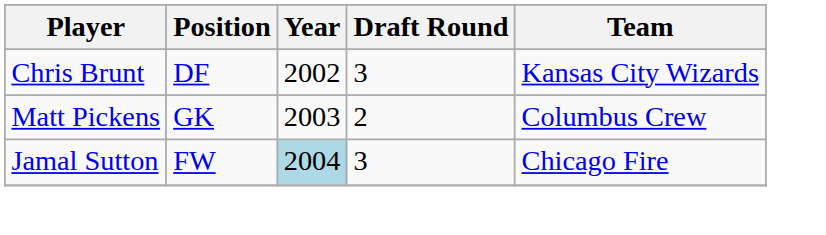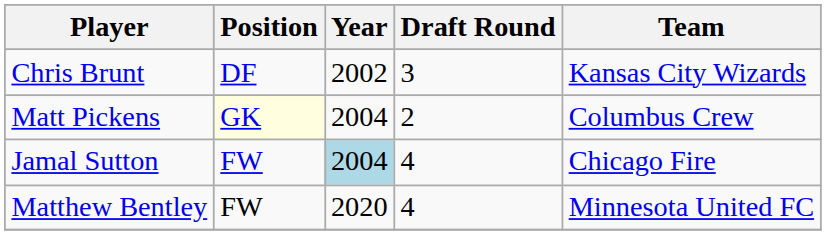Matt Pickens | Position: no background -> lightyellow background
Matt Pickens | Year: 2003 -> 2004
Jamal Sutton | Draft Round: 3 -> 4
+ row: Matthew Bentley | FW | 2020 | 4 | Minnesota United FC
